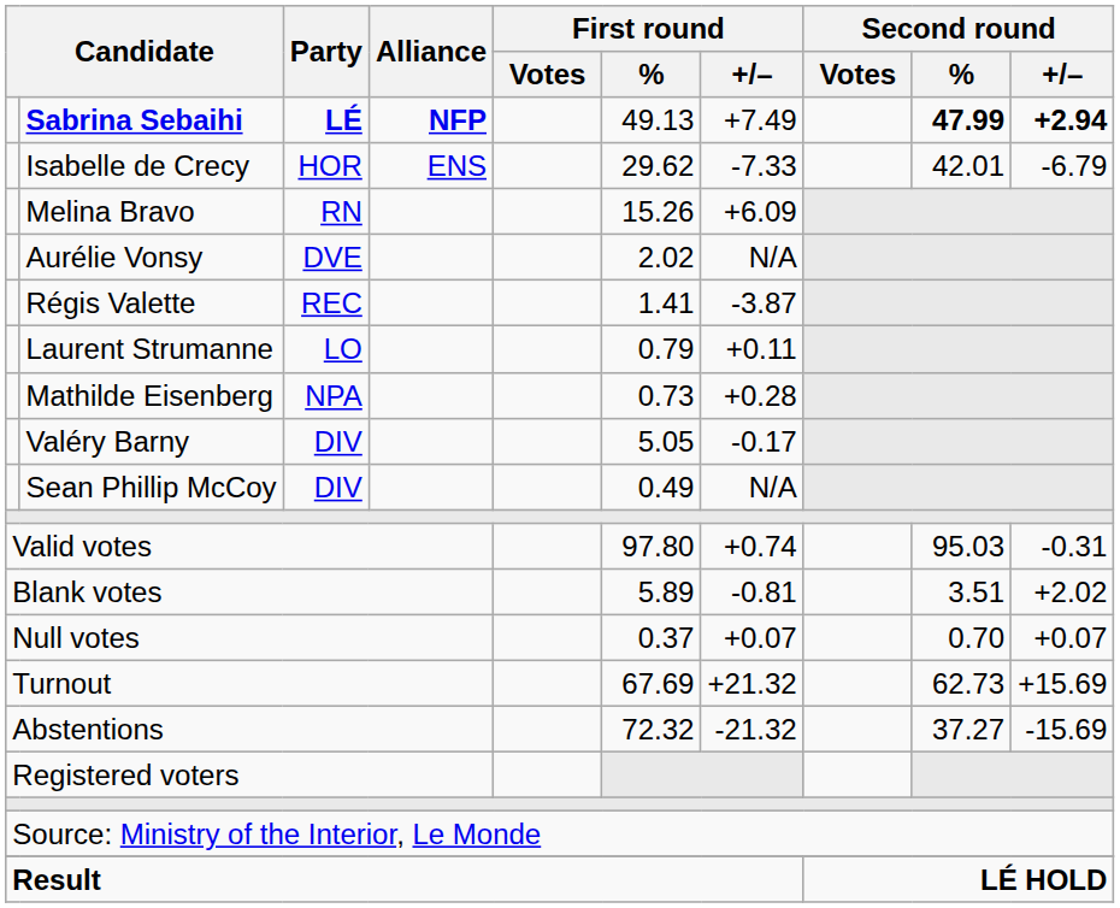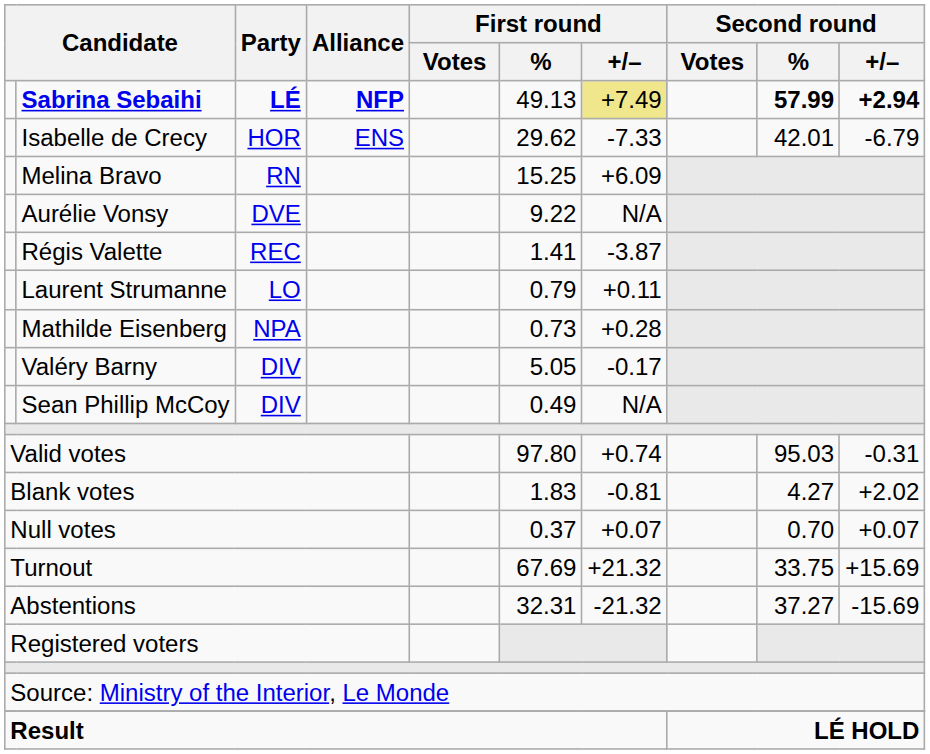Sabrina Sebaihi | First round / +/–: no background -> khaki background
Sabrina Sebaihi | Second round / %: 47.99 -> 57.99
Melina Bravo | First round / %: 15.26 -> 15.25
Aurélie Vonsy | First round / %: 2.02 -> 9.22
Blank votes | First round / %: 5.89 -> 1.83
Blank votes | Second round / %: 3.51 -> 4.27
Turnout | Second round / %: 62.73 -> 33.75
Abstentions | First round / %: 72.32 -> 32.31
